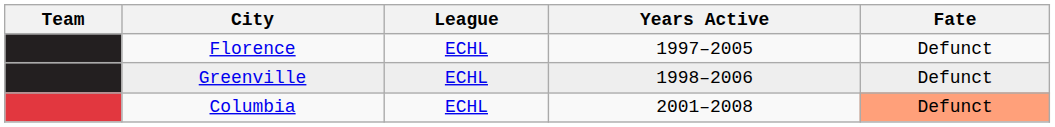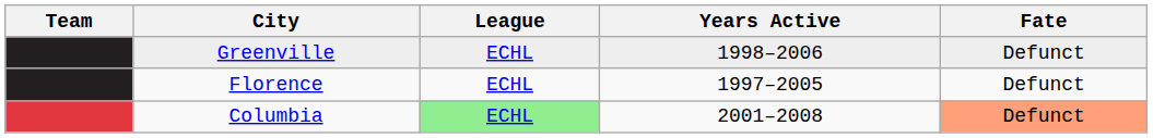rows swapped: Florence <-> Greenville
Columbia | League: no background -> lightgreen background
